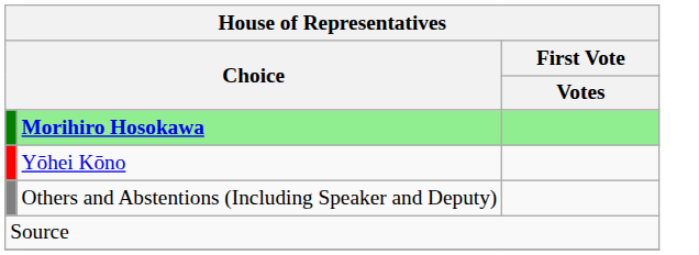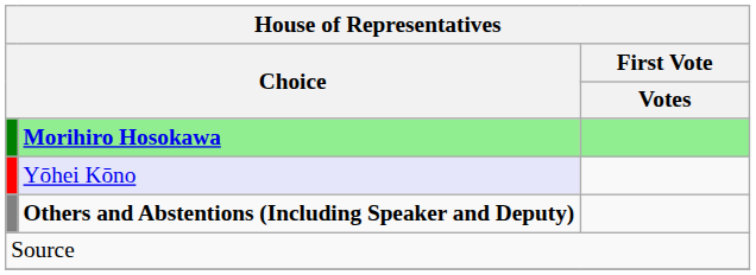Yōhei Kōno | column 2: no background -> lavender background
Others and Abstentions (Including Speaker and Deputy) | column 2: normal -> bold
